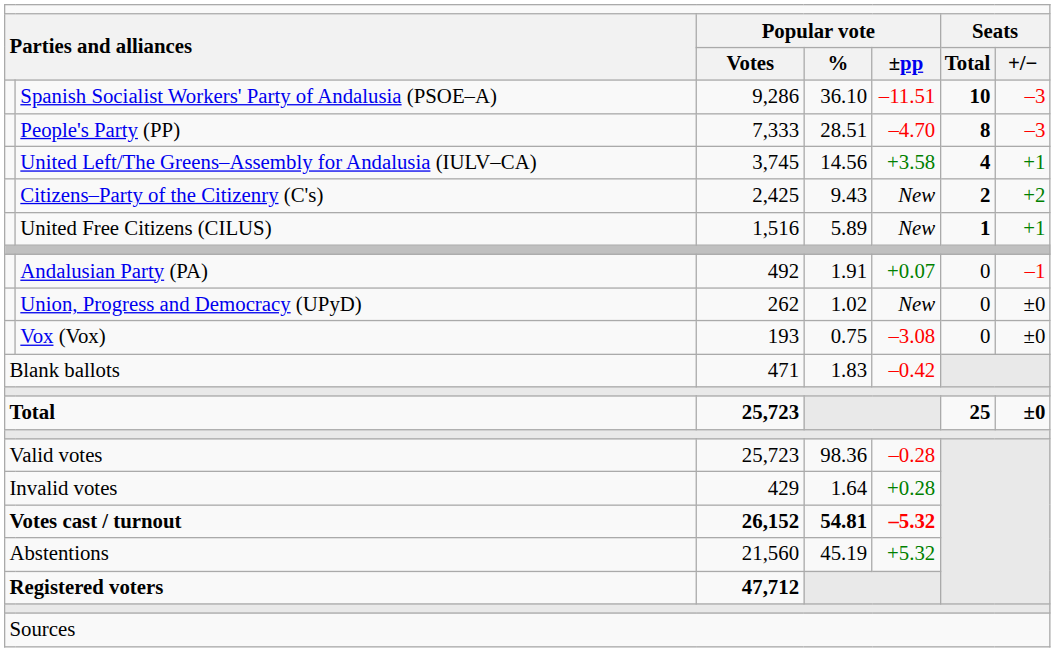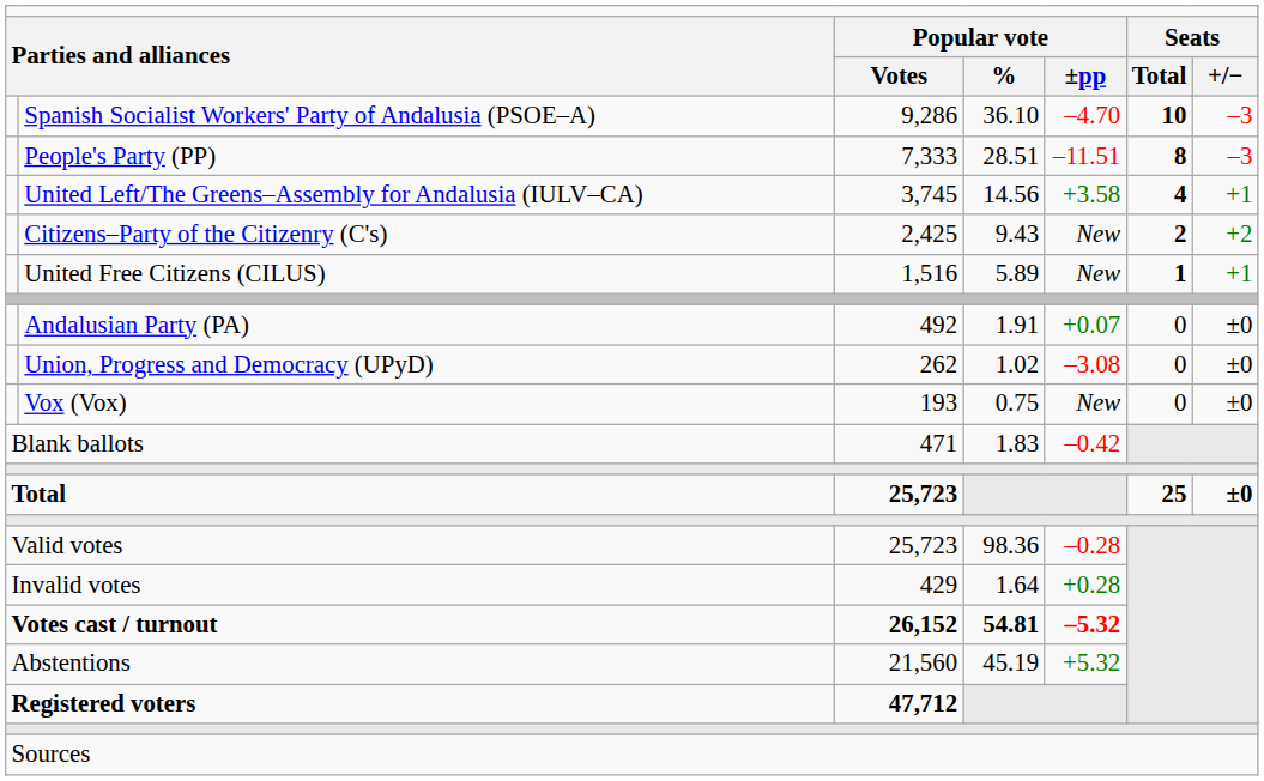Spanish Socialist Workers' Party of Andalusia (PSOE–A) | column 5: –11.51 -> –4.70
People's Party (PP) | column 5: –4.70 -> –11.51
Andalusian Party (PA) | column 7: –1 -> ±0
Union, Progress and Democracy (UPyD) | column 5: New -> –3.08
Vox (Vox) | column 5: –3.08 -> New
